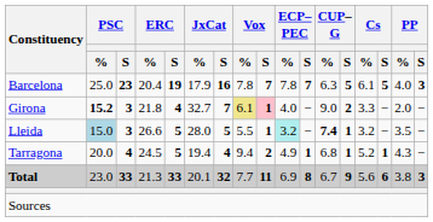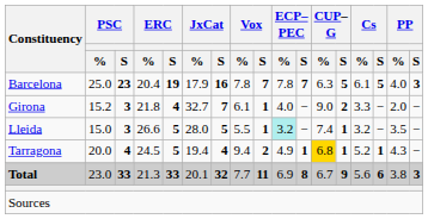Girona | PSC / %: bold -> normal
Girona | Vox / %: khaki background -> no background
Girona | Vox / S: pink background -> no background
Lleida | PSC / %: lightblue background -> no background
Lleida | CUP–G / %: bold -> normal
Tarragona | CUP–G / %: no background -> gold background
